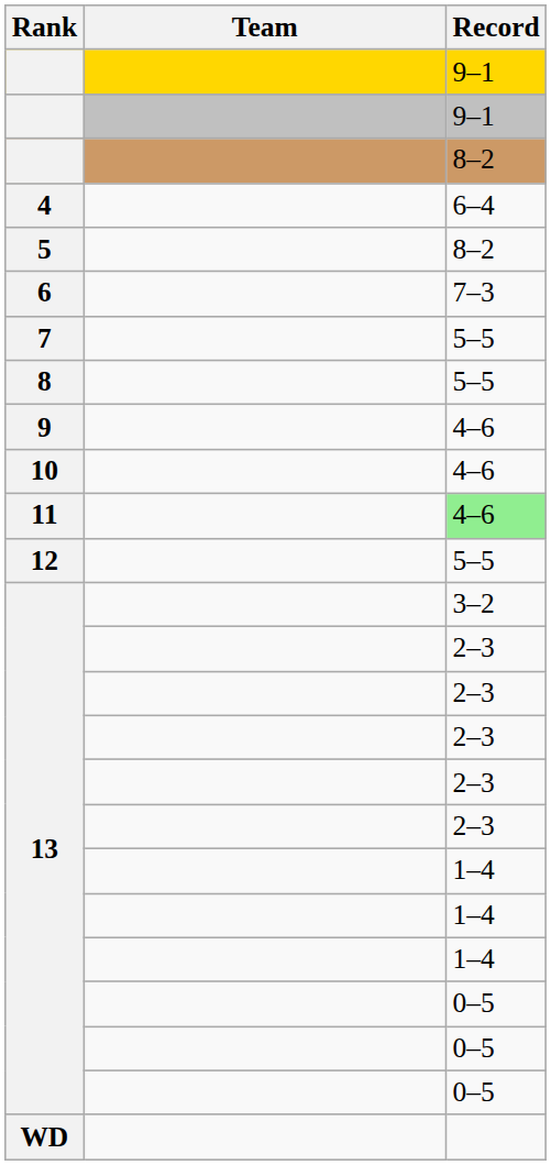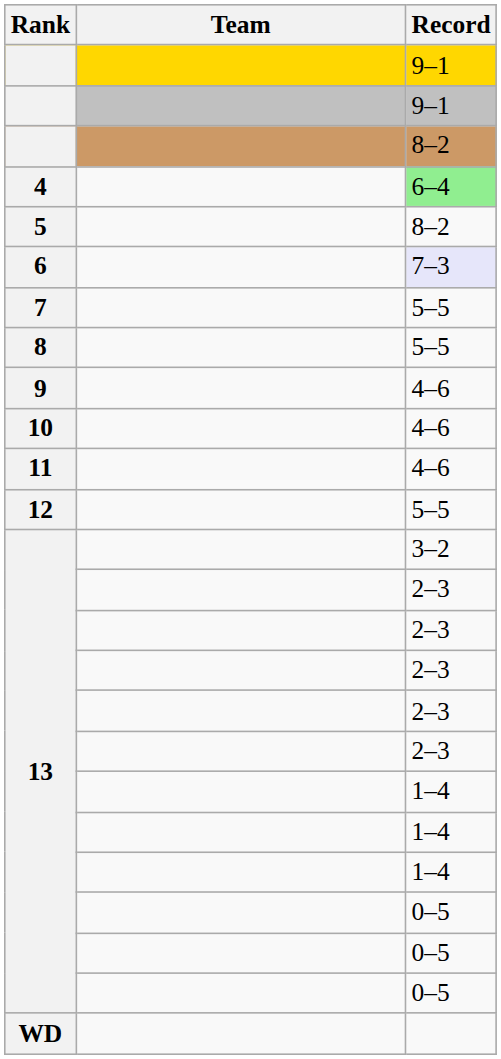4 | Record: no background -> lightgreen background
6 | Record: no background -> lavender background
11 | Record: lightgreen background -> no background
